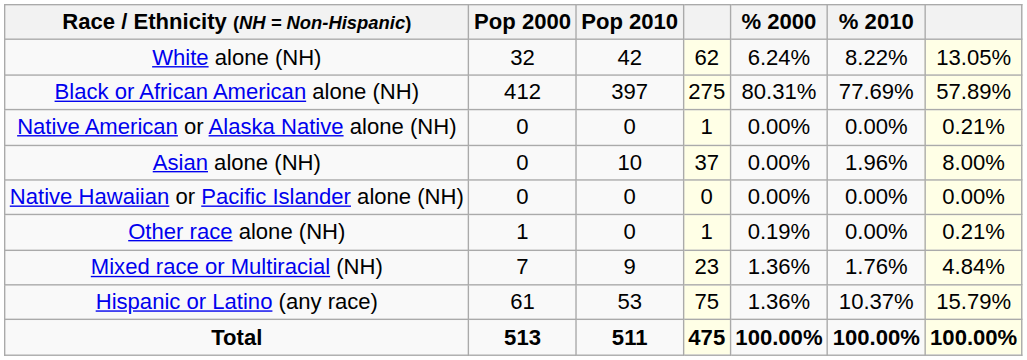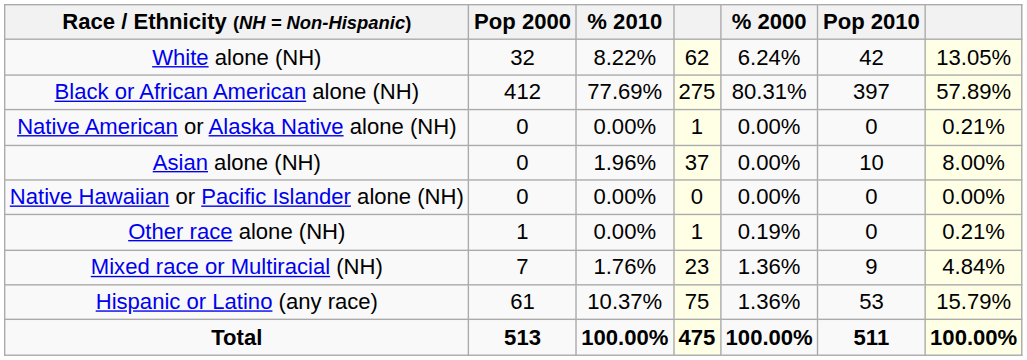columns swapped: Pop 2010 <-> % 2010
